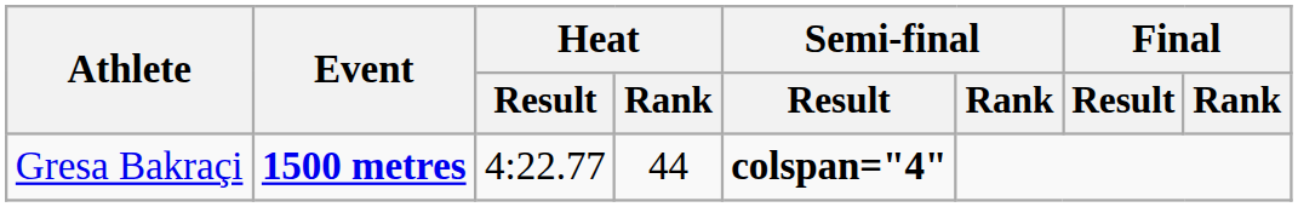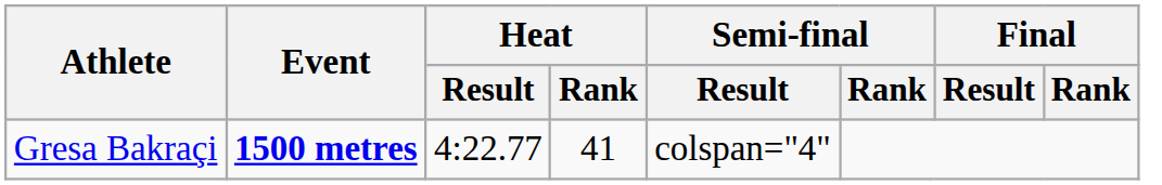Gresa Bakraçi | Heat / Rank: 44 -> 41
Gresa Bakraçi | Semi-final / Result: bold -> normal
